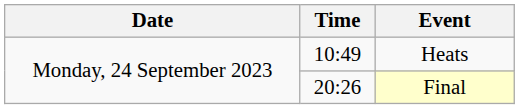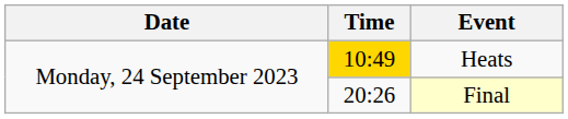Heats | Time: no background -> gold background
